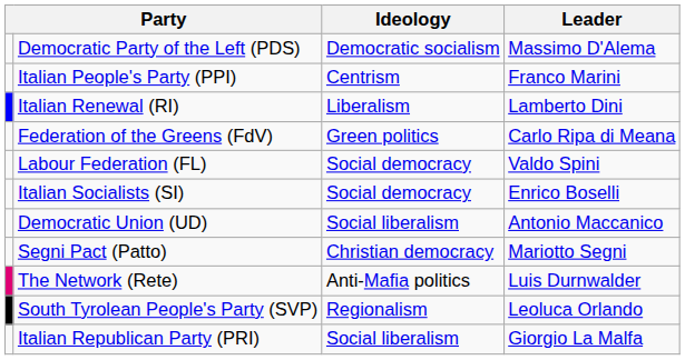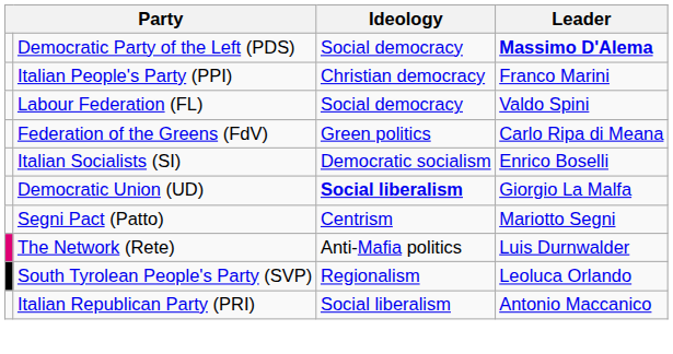Democratic Party of the Left (PDS) | Ideology: Democratic socialism -> Social democracy
Democratic Party of the Left (PDS) | Leader: normal -> bold
Italian People's Party (PPI) | Ideology: Centrism -> Christian democracy
- row: Italian Renewal (RI) | Liberalism | Lamberto Dini
rows swapped: Federation of the Greens (FdV) <-> Labour Federation (FL)
Italian Socialists (SI) | Ideology: Social democracy -> Democratic socialism
Democratic Union (UD) | Ideology: normal -> bold
Democratic Union (UD) | Leader: Antonio Maccanico -> Giorgio La Malfa
Segni Pact (Patto) | Ideology: Christian democracy -> Centrism
Italian Republican Party (PRI) | Leader: Giorgio La Malfa -> Antonio Maccanico
